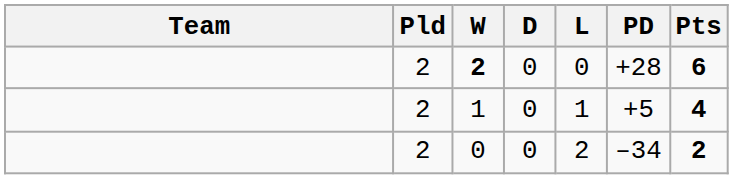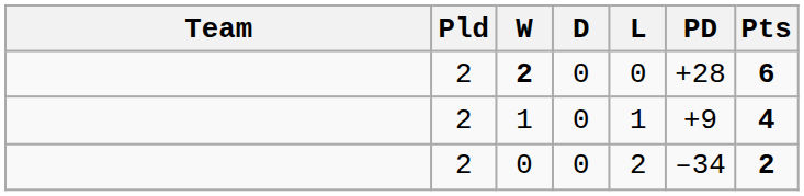row 3 | PD: +5 -> +9
